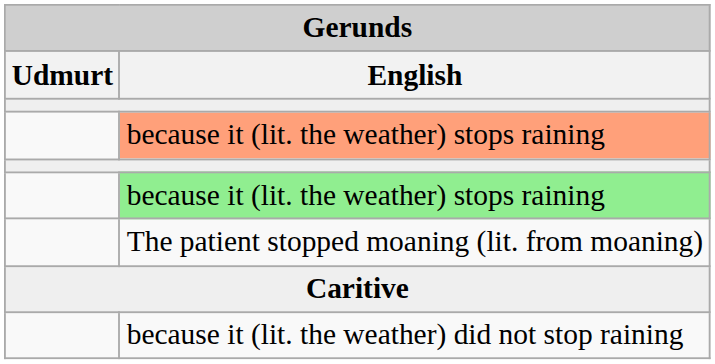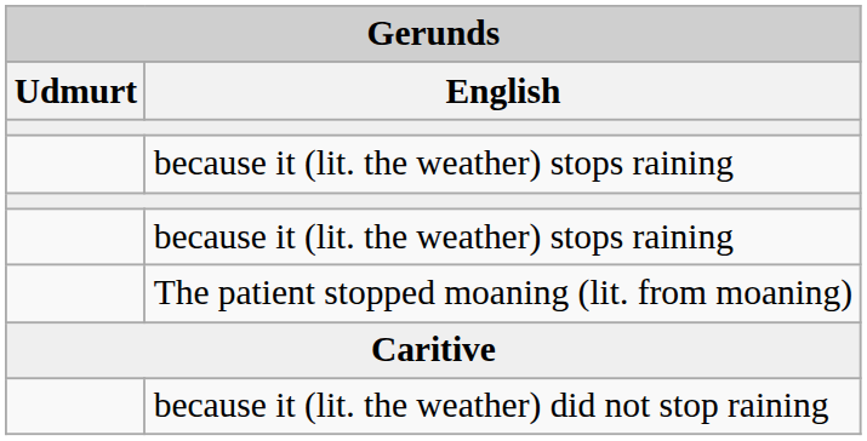row 4 | English: lightsalmon background -> no background
row 6 | English: lightgreen background -> no background
